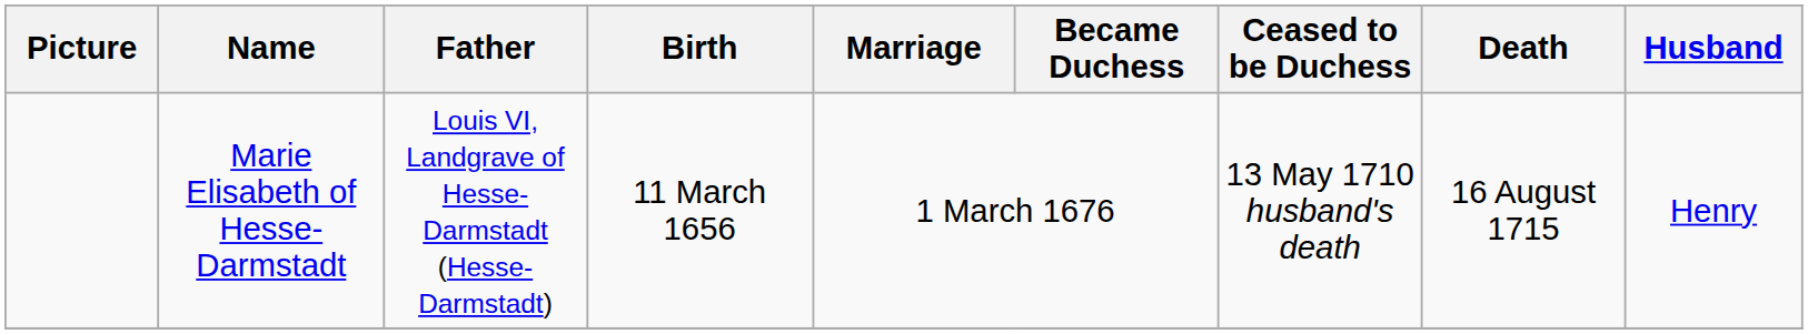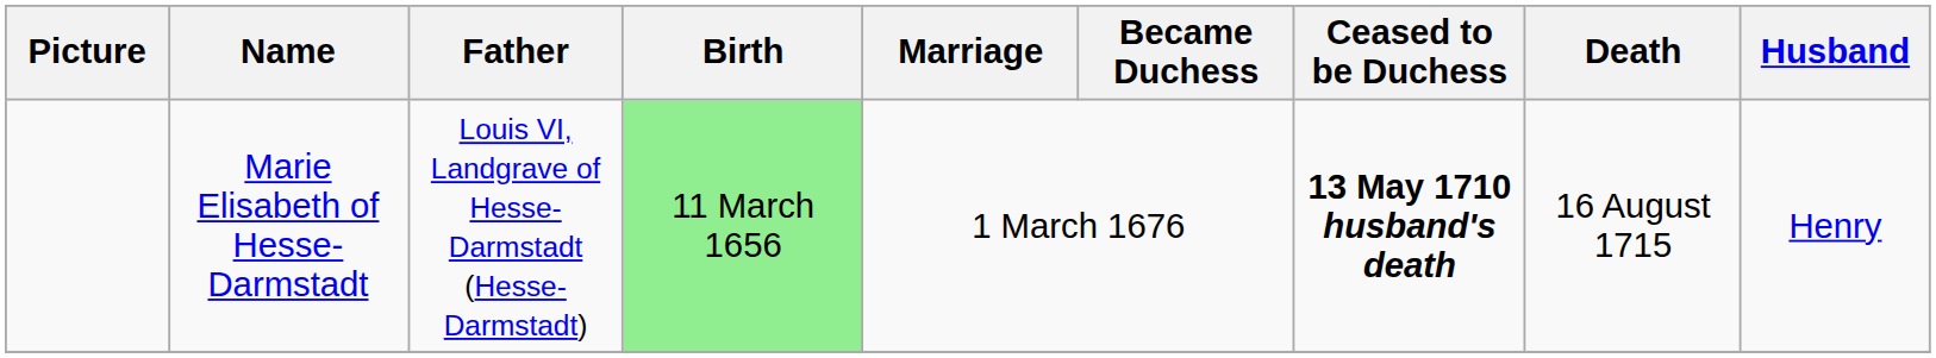Marie Elisabeth of Hesse-Darmstadt | Birth: no background -> lightgreen background
Marie Elisabeth of Hesse-Darmstadt | Ceased to be Duchess: normal -> bold
